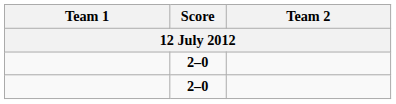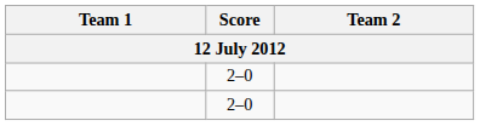row 3 | Score: bold -> normal
row 4 | Score: bold -> normal
